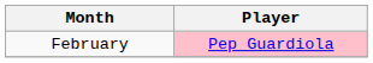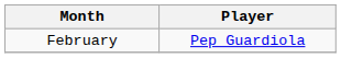February | Player: pink background -> no background
